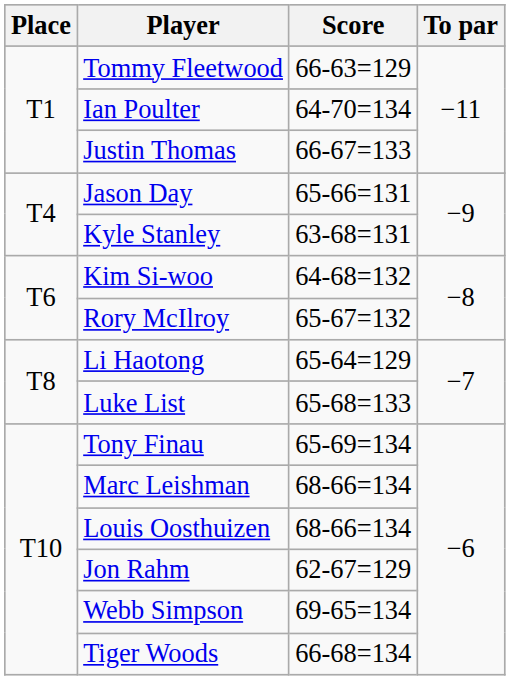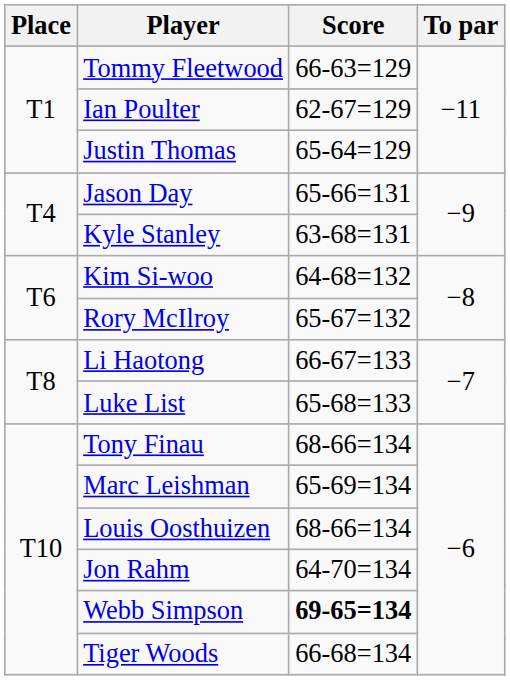Ian Poulter | Score: 64-70=134 -> 62-67=129
Justin Thomas | Score: 66-67=133 -> 65-64=129
Li Haotong | Score: 65-64=129 -> 66-67=133
Tony Finau | Score: 65-69=134 -> 68-66=134
Marc Leishman | Score: 68-66=134 -> 65-69=134
Jon Rahm | Score: 62-67=129 -> 64-70=134
Webb Simpson | Score: normal -> bold
